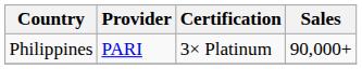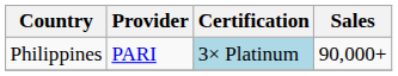Philippines | Certification: no background -> lightblue background
